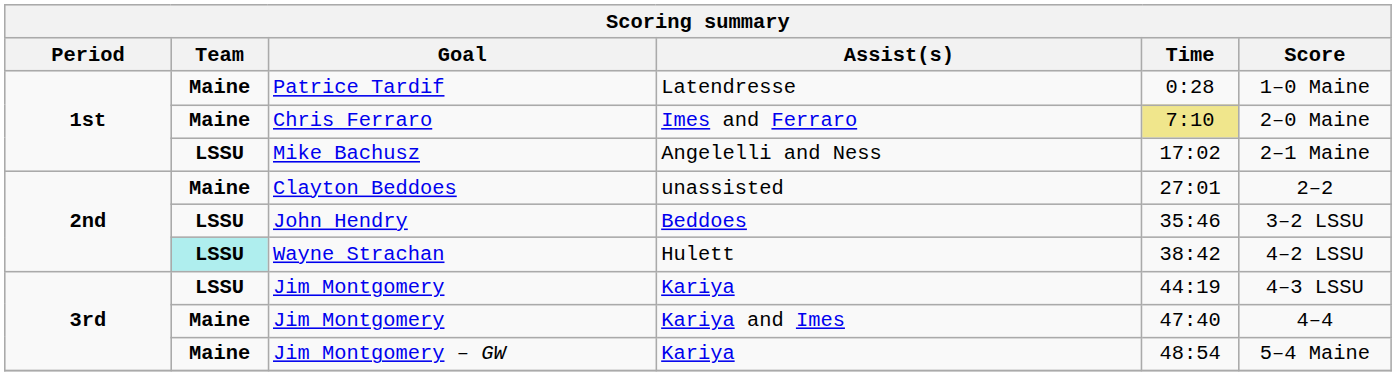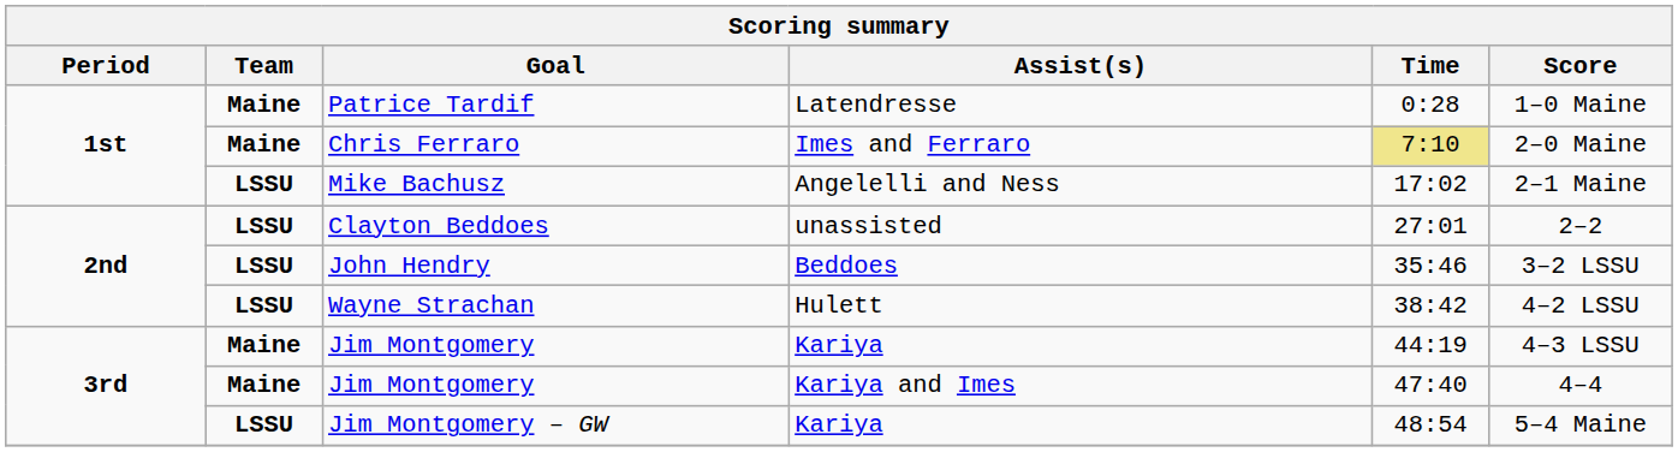Clayton Beddoes | Team: Maine -> LSSU
Wayne Strachan | Team: paleturquoise background -> no background
Jim Montgomery / Kariya | Team: LSSU -> Maine
Jim Montgomery – GW | Team: Maine -> LSSU
